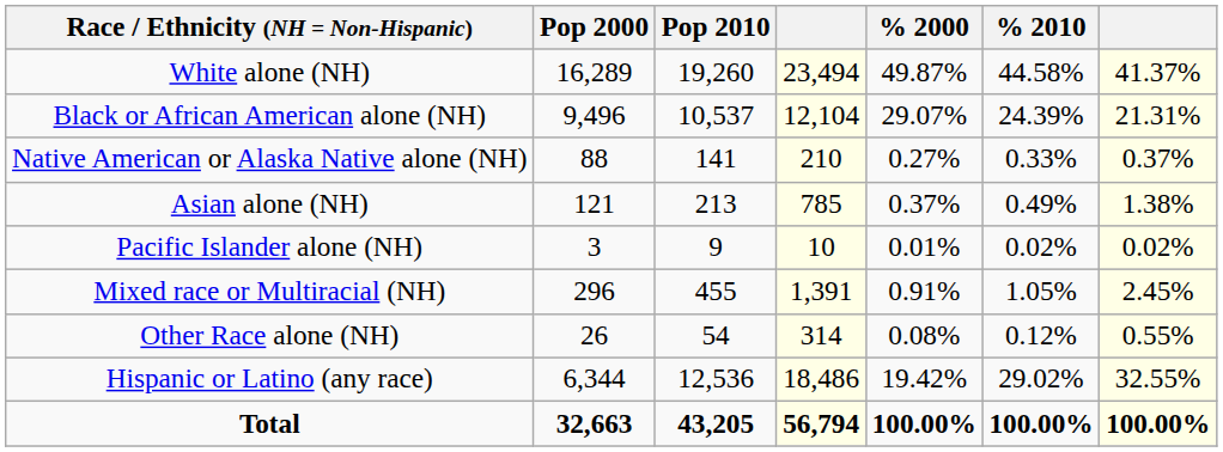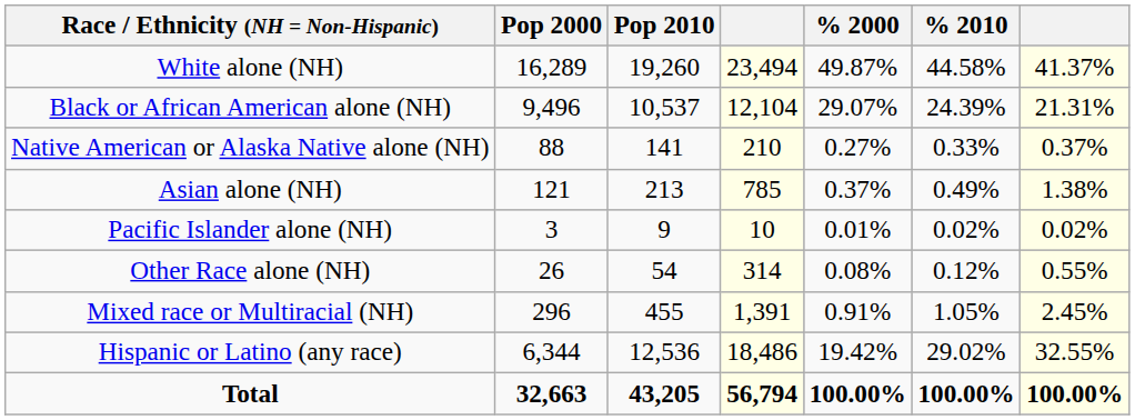rows swapped: Other Race alone (NH) <-> Mixed race or Multiracial (NH)
